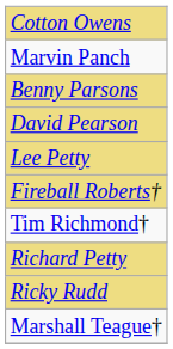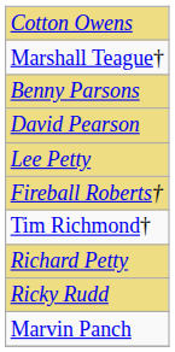row 2 | column 1: Marvin Panch -> Marshall Teague†
row 10 | column 1: Marshall Teague† -> Marvin Panch
